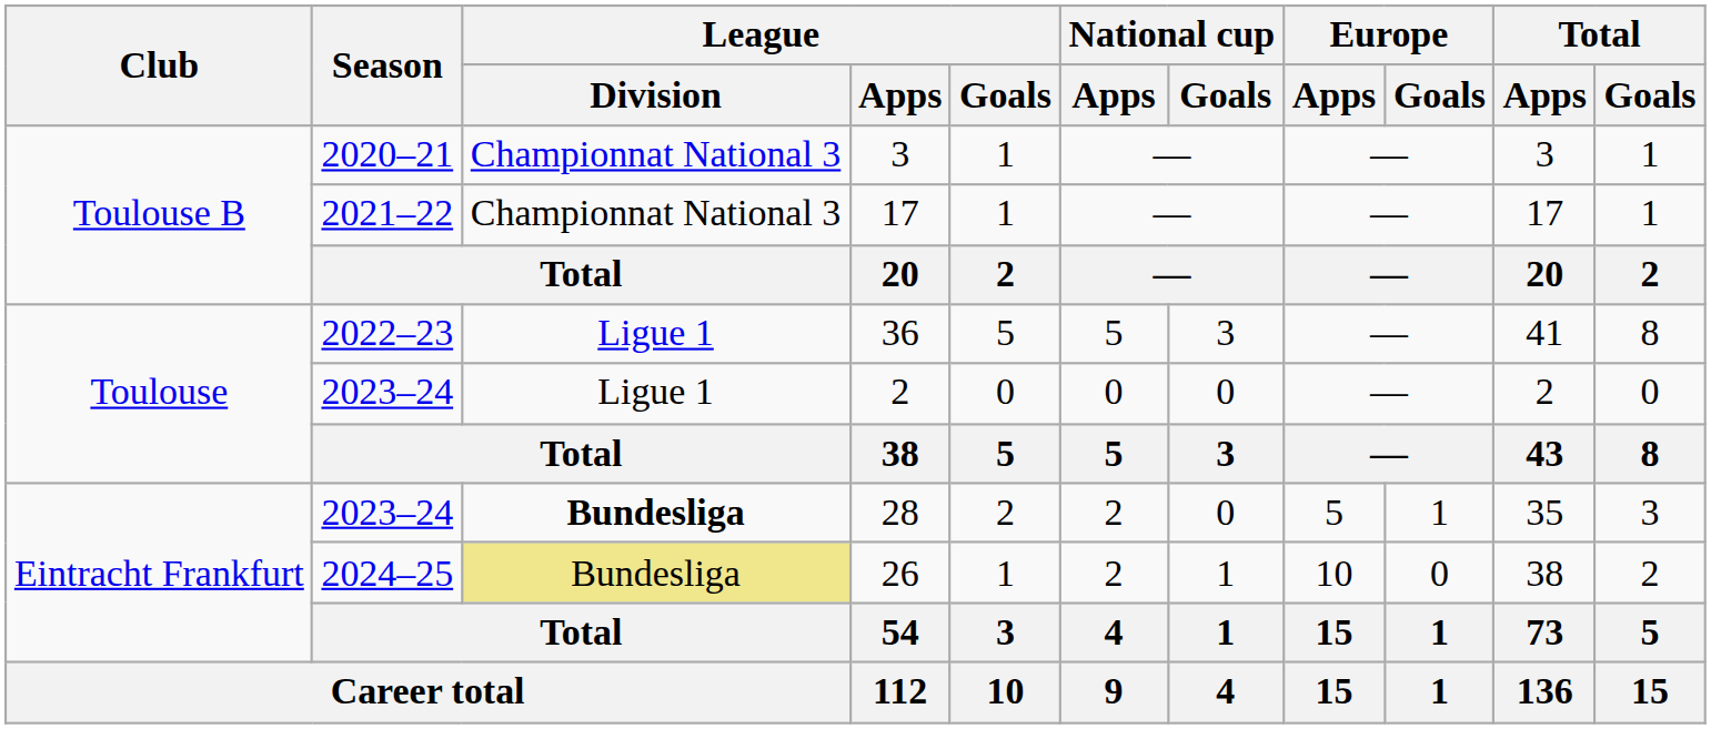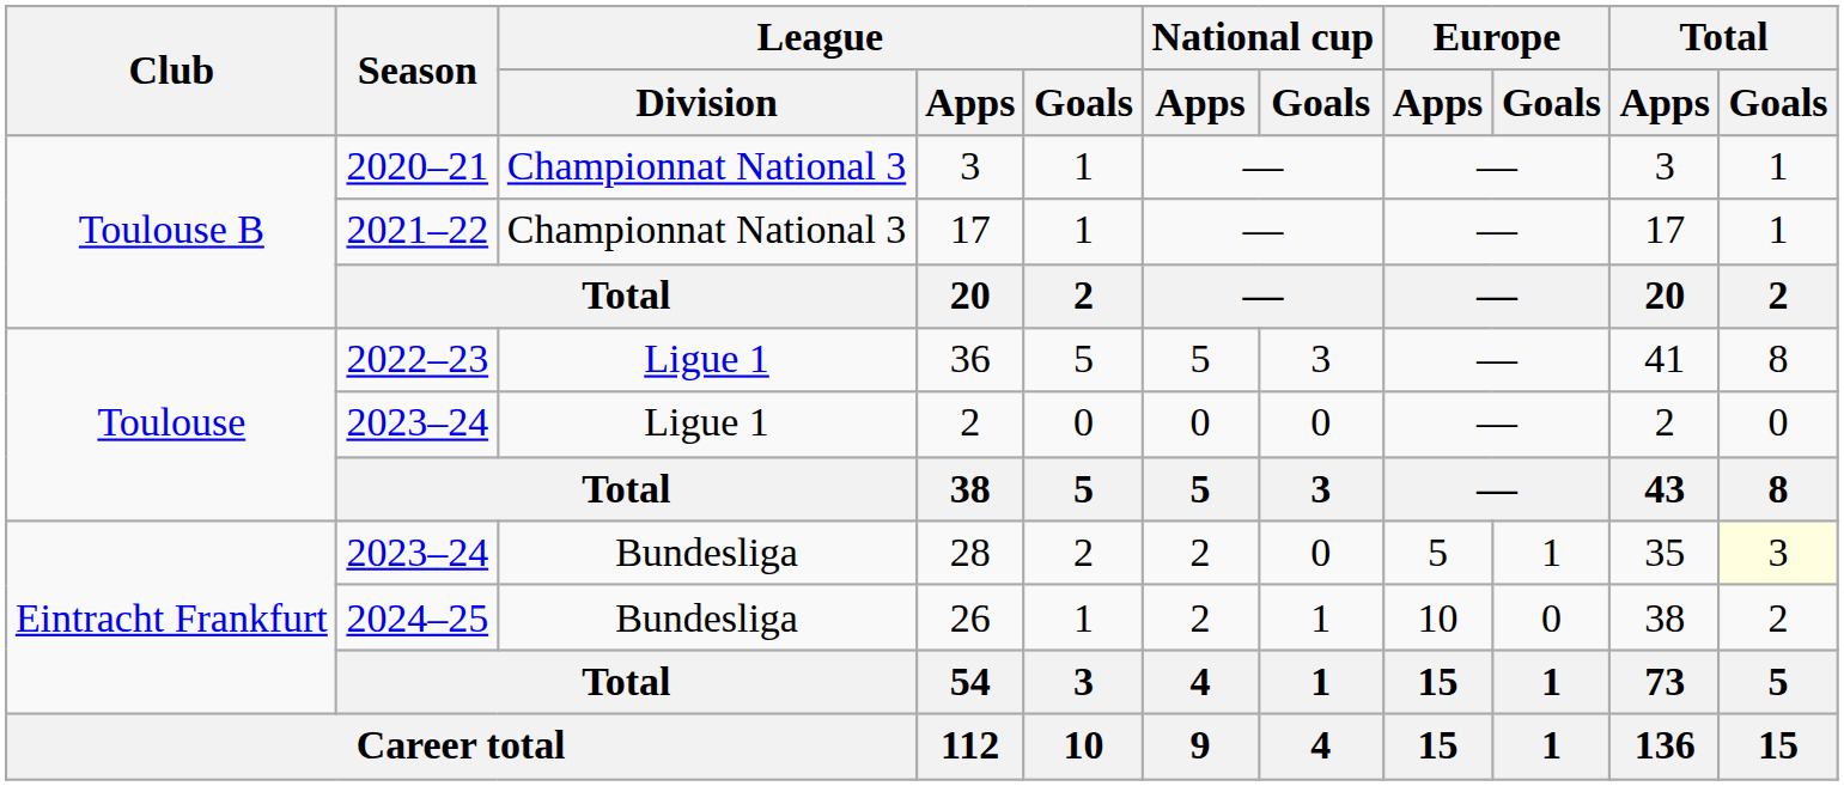28 | League / Division: bold -> normal
28 | Total / Goals: no background -> lightyellow background
26 | League / Division: khaki background -> no background
